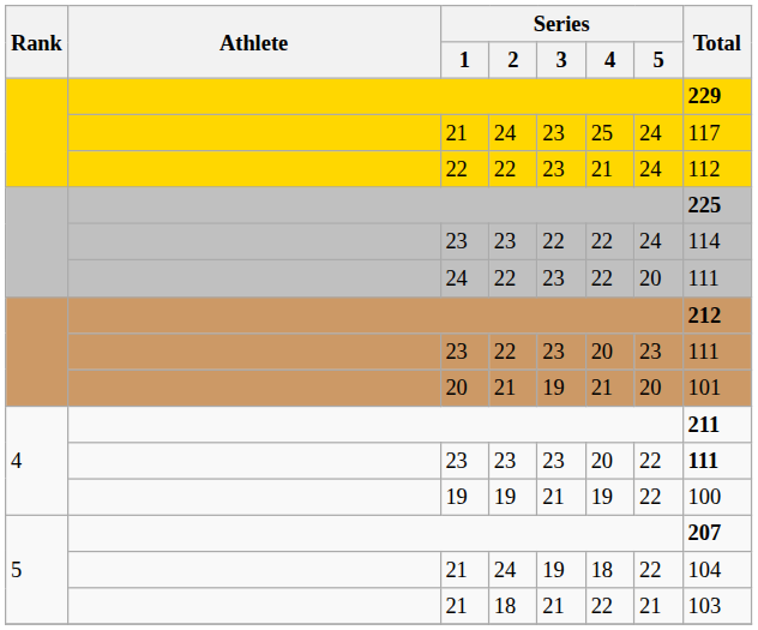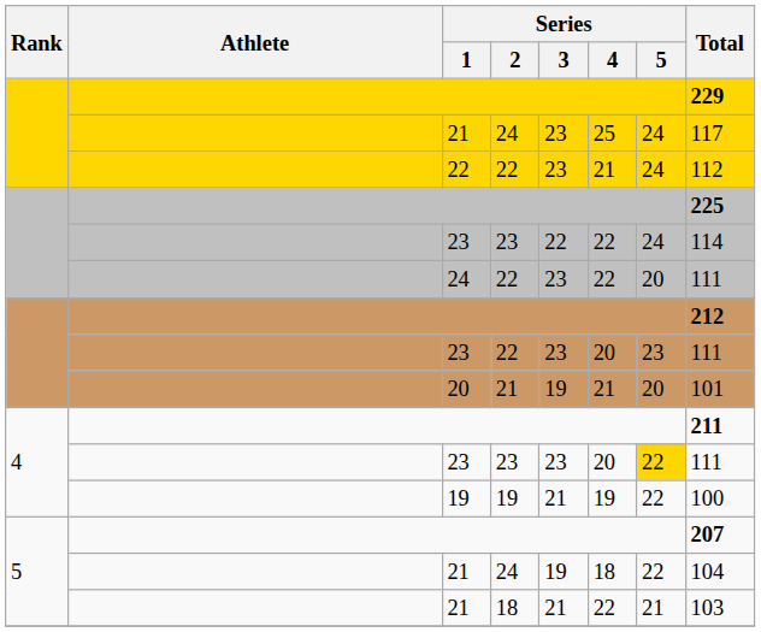4 / 23 | Series / 5: no background -> gold background
4 / 23 | Total: bold -> normal
